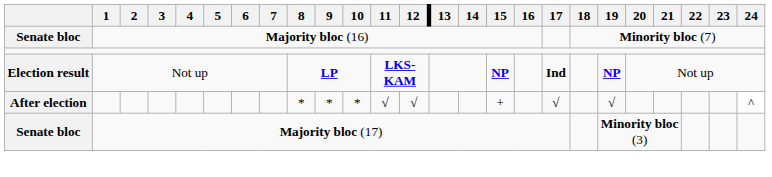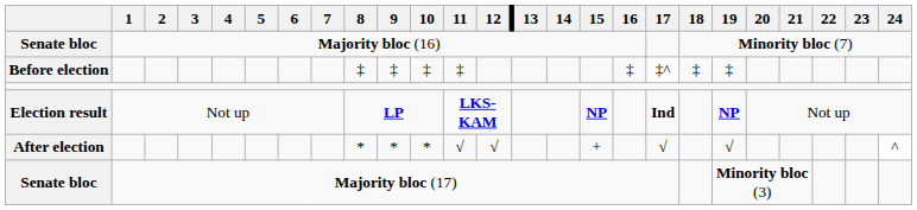+ row: Before election | ‡ | ‡ | ‡ | ‡ | ‡ | ‡^ | ‡ | ‡
